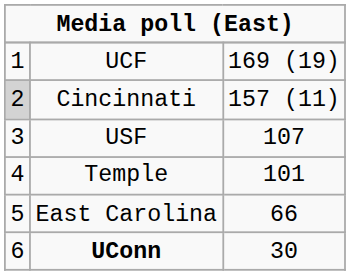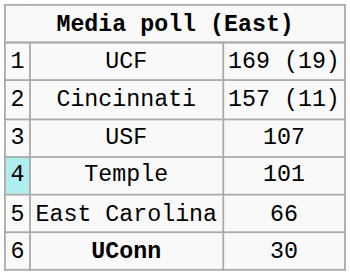Cincinnati | column 1: lightgrey background -> no background
Temple | column 1: no background -> paleturquoise background
